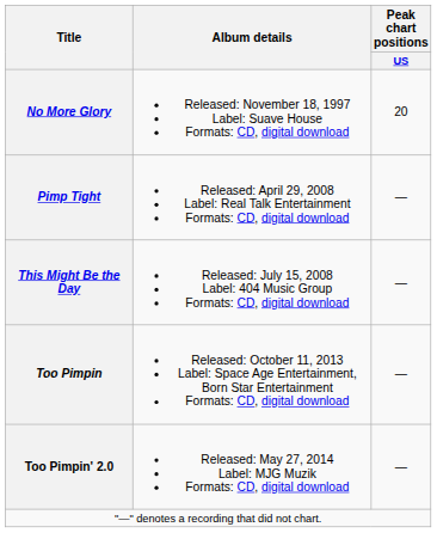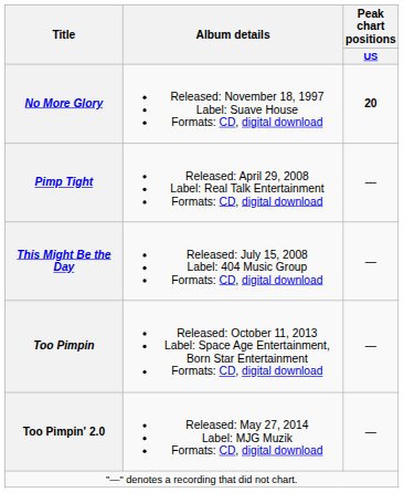No More Glory | Peak chart positions / US: normal -> bold
